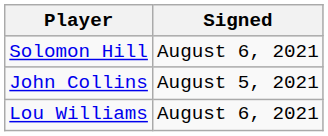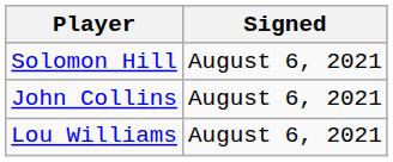John Collins | Signed: August 5, 2021 -> August 6, 2021
